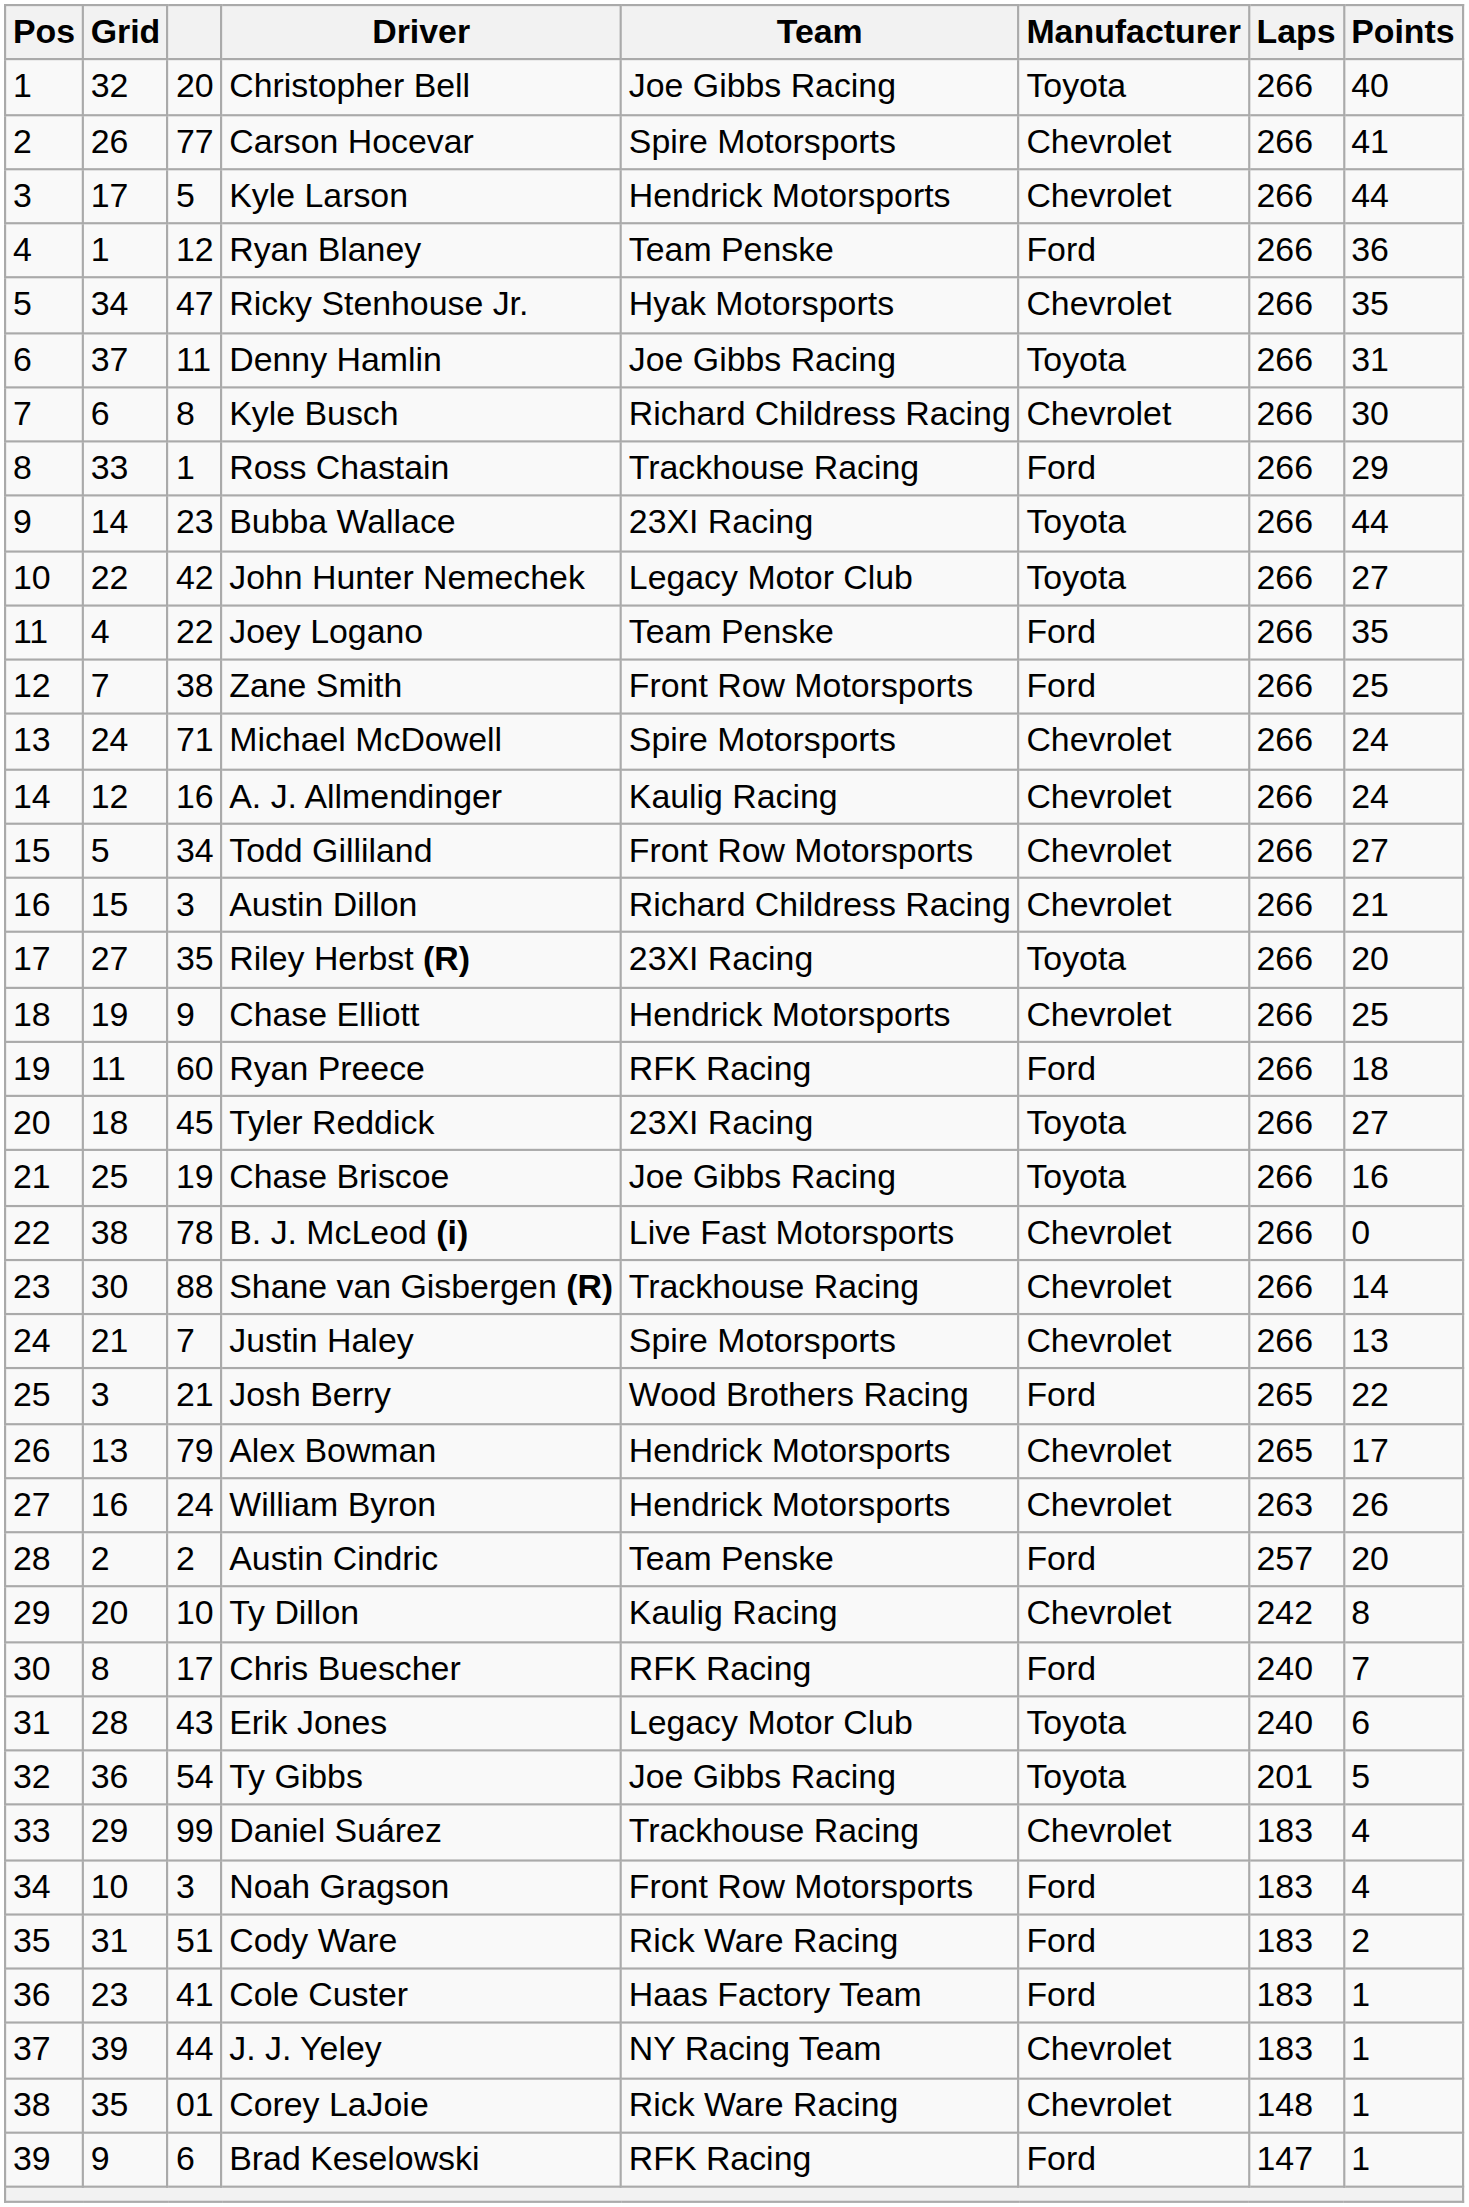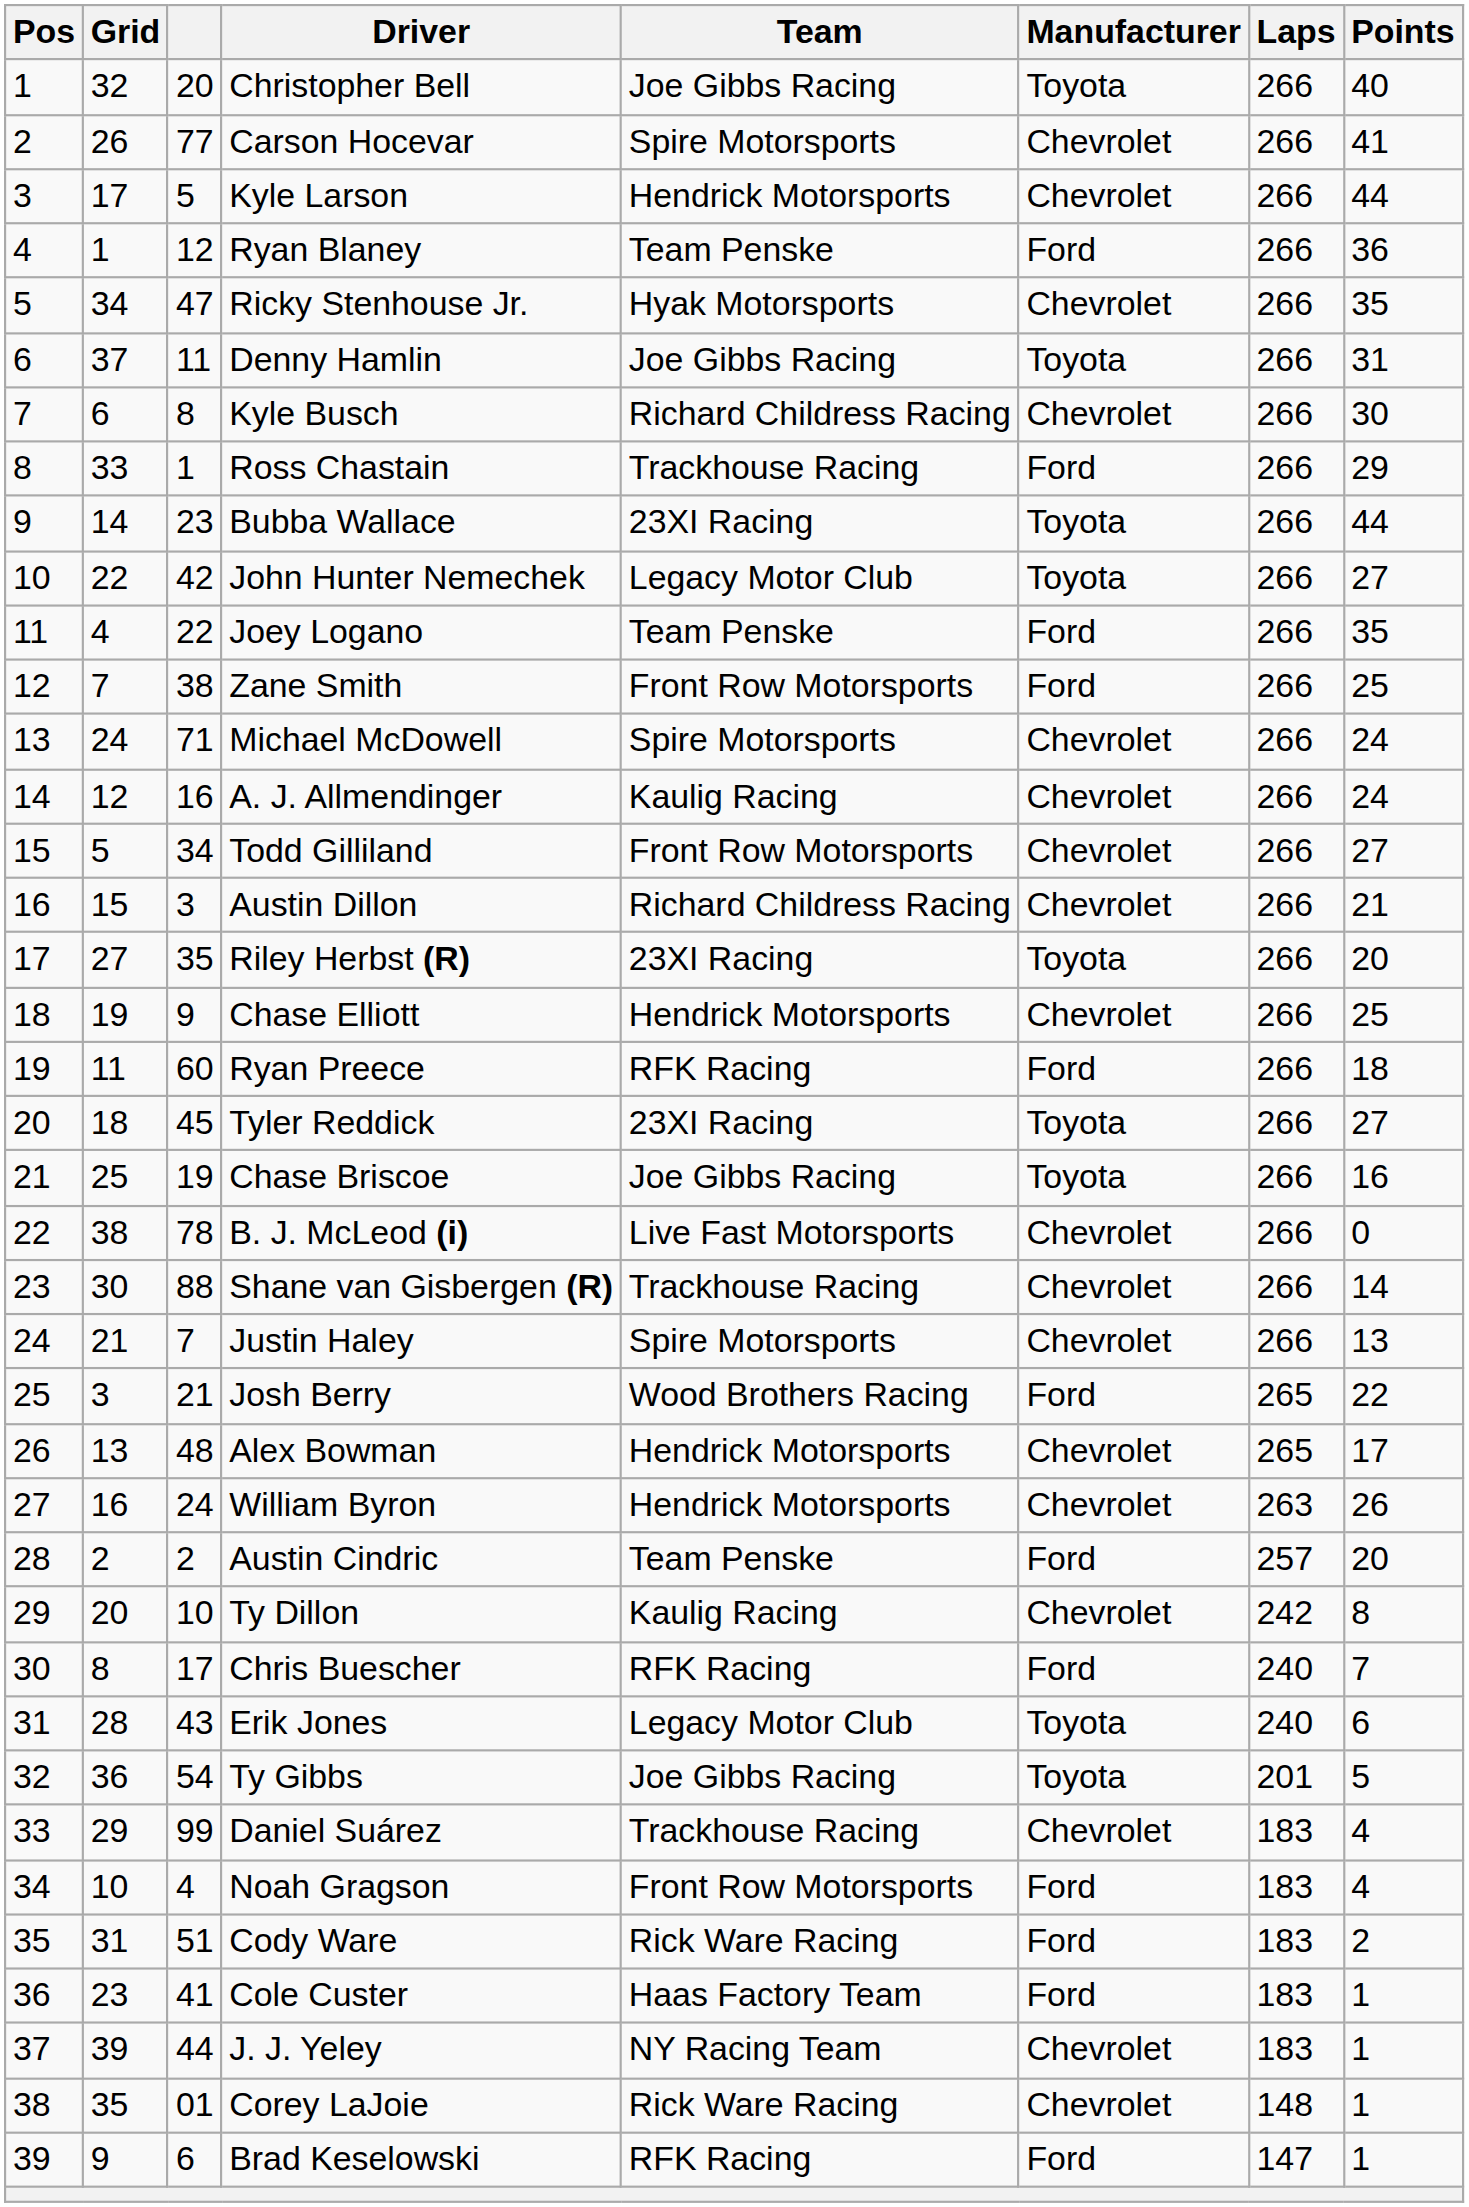Alex Bowman | column 3: 79 -> 48
Noah Gragson | column 3: 3 -> 4
